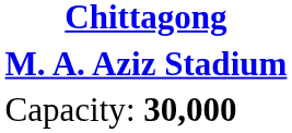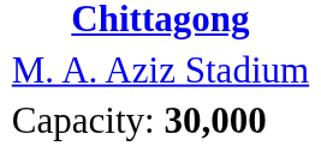row 2 | column 1: bold -> normal
